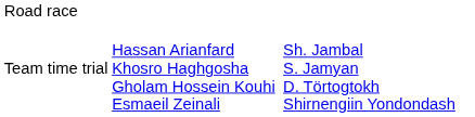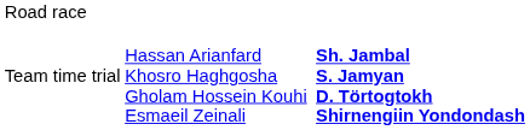Team time trial | column 3: normal -> bold
